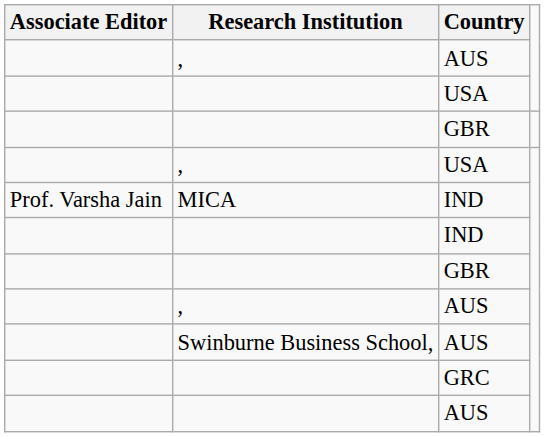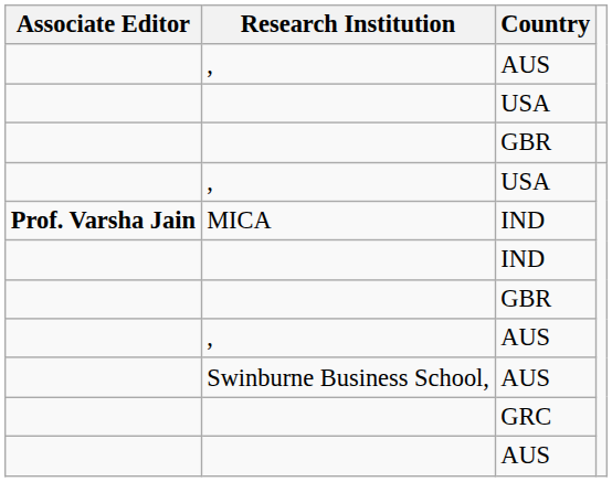MICA / IND | Associate Editor: normal -> bold
